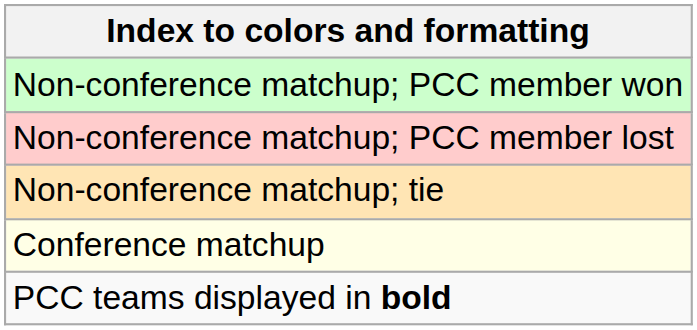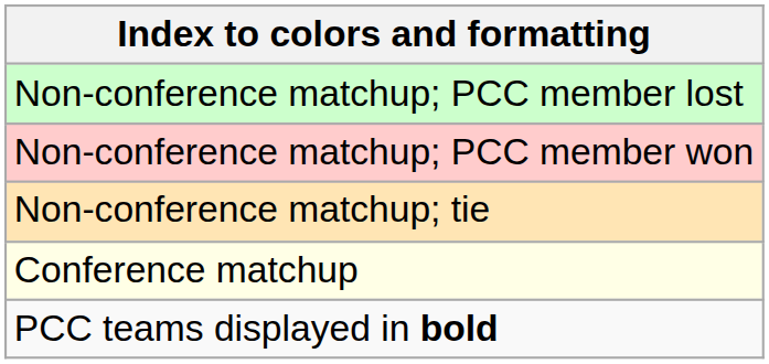row 2 | column 1: Non-conference matchup; PCC member won -> Non-conference matchup; PCC member lost
row 3 | column 1: Non-conference matchup; PCC member lost -> Non-conference matchup; PCC member won
